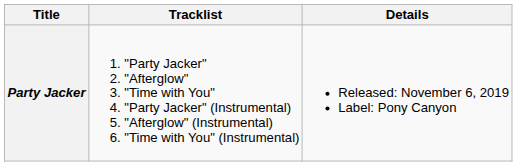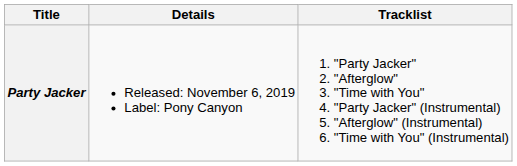columns swapped: Details <-> Tracklist
